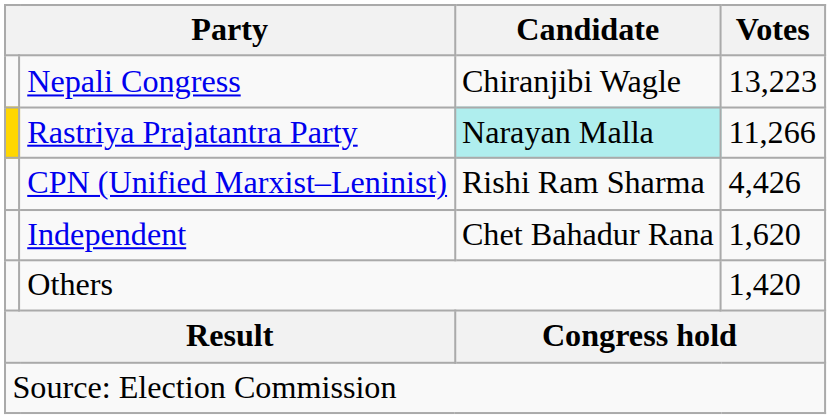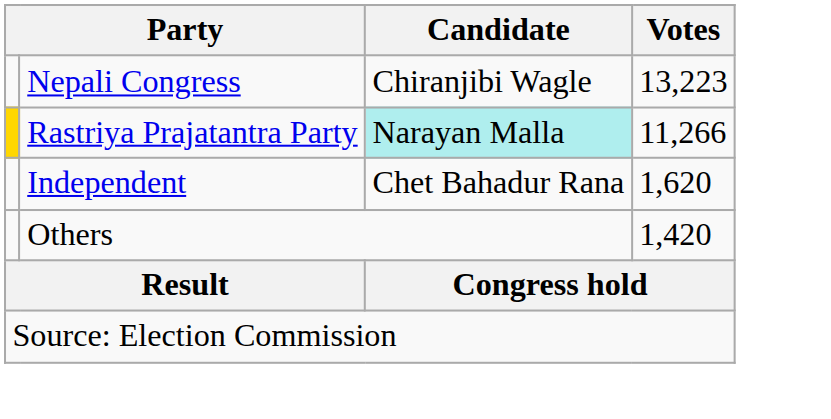- row: CPN (Unified Marxist–Leninist) | Rishi Ram Sharma | 4,426
